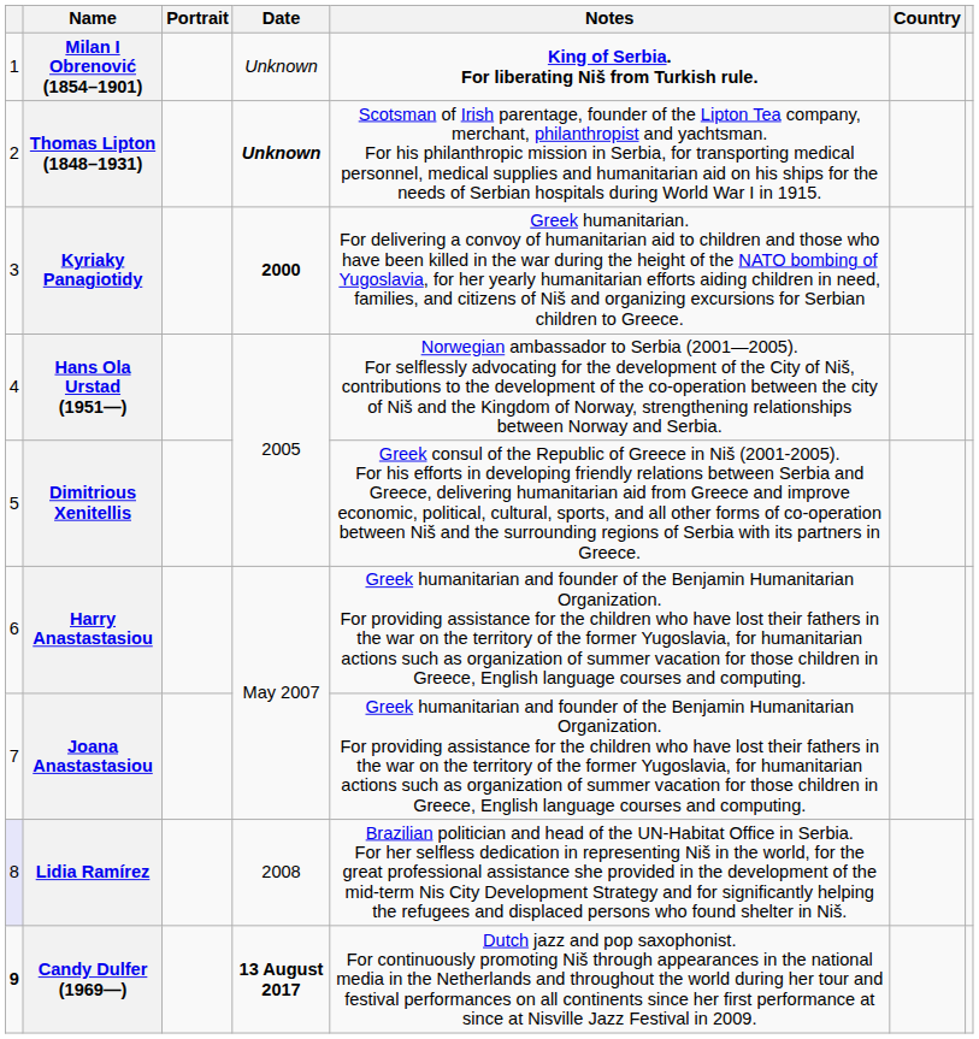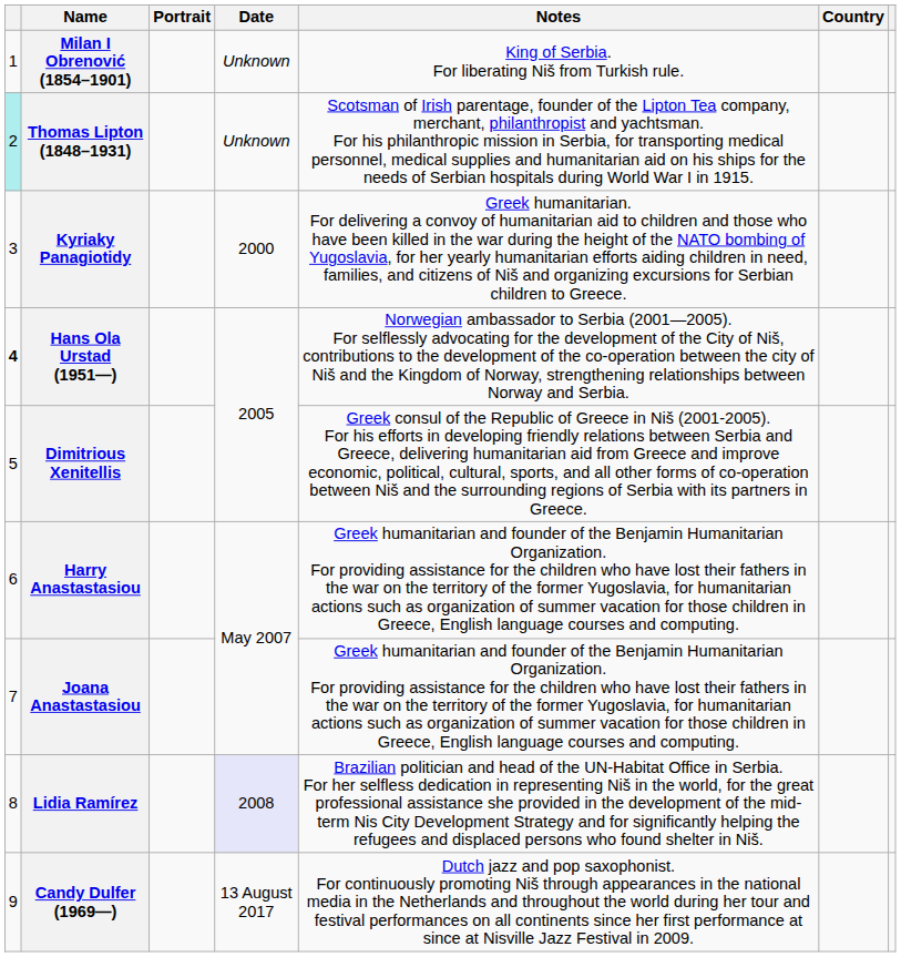Milan I Obrenović (1854–1901) | Notes: bold -> normal
Thomas Lipton (1848–1931) | column 1: no background -> paleturquoise background
Thomas Lipton (1848–1931) | Date: bold -> normal
Kyriaky Panagiotidy | Date: bold -> normal
Hans Ola Urstad (1951—) | column 1: normal -> bold
Lidia Ramírez | column 1: lavender background -> no background
Lidia Ramírez | Date: no background -> lavender background
Candy Dulfer (1969—) | column 1: bold -> normal
Candy Dulfer (1969—) | Date: bold -> normal
